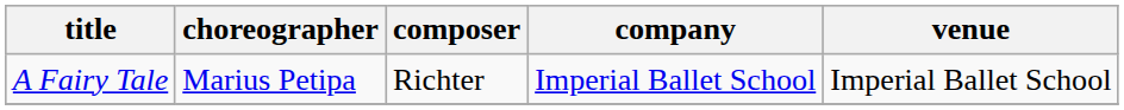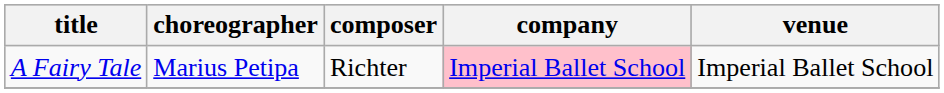A Fairy Tale | company: no background -> pink background
